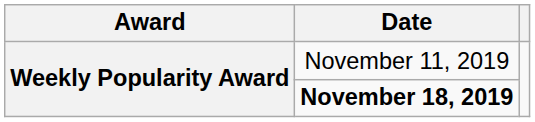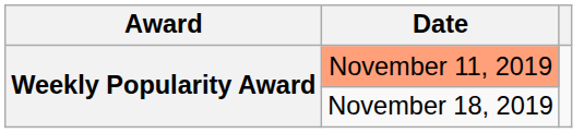November 11, 2019 | Date: no background -> lightsalmon background
November 18, 2019 | Date: bold -> normal
